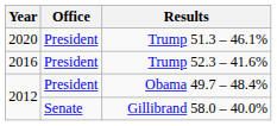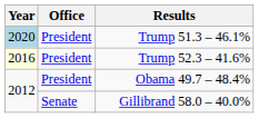Trump 51.3 – 46.1% | Year: no background -> lightblue background
Trump 52.3 – 41.6% | Year: no background -> lightyellow background
